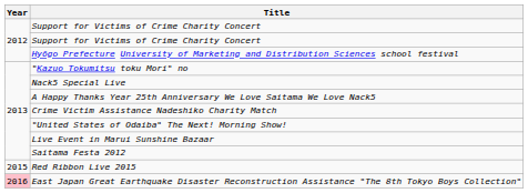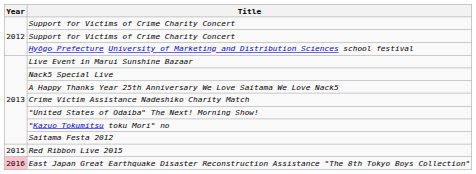row 5 | Title: "Kazuo Tokumitsu toku Mori" no -> Live Event in Marui Sunshine Bazaar
row 10 | Title: Live Event in Marui Sunshine Bazaar -> "Kazuo Tokumitsu toku Mori" no
